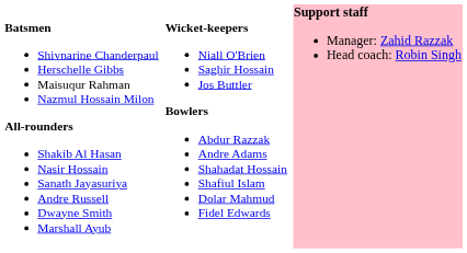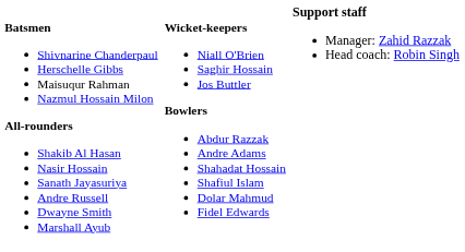row 1 | column 3: pink background -> no background
